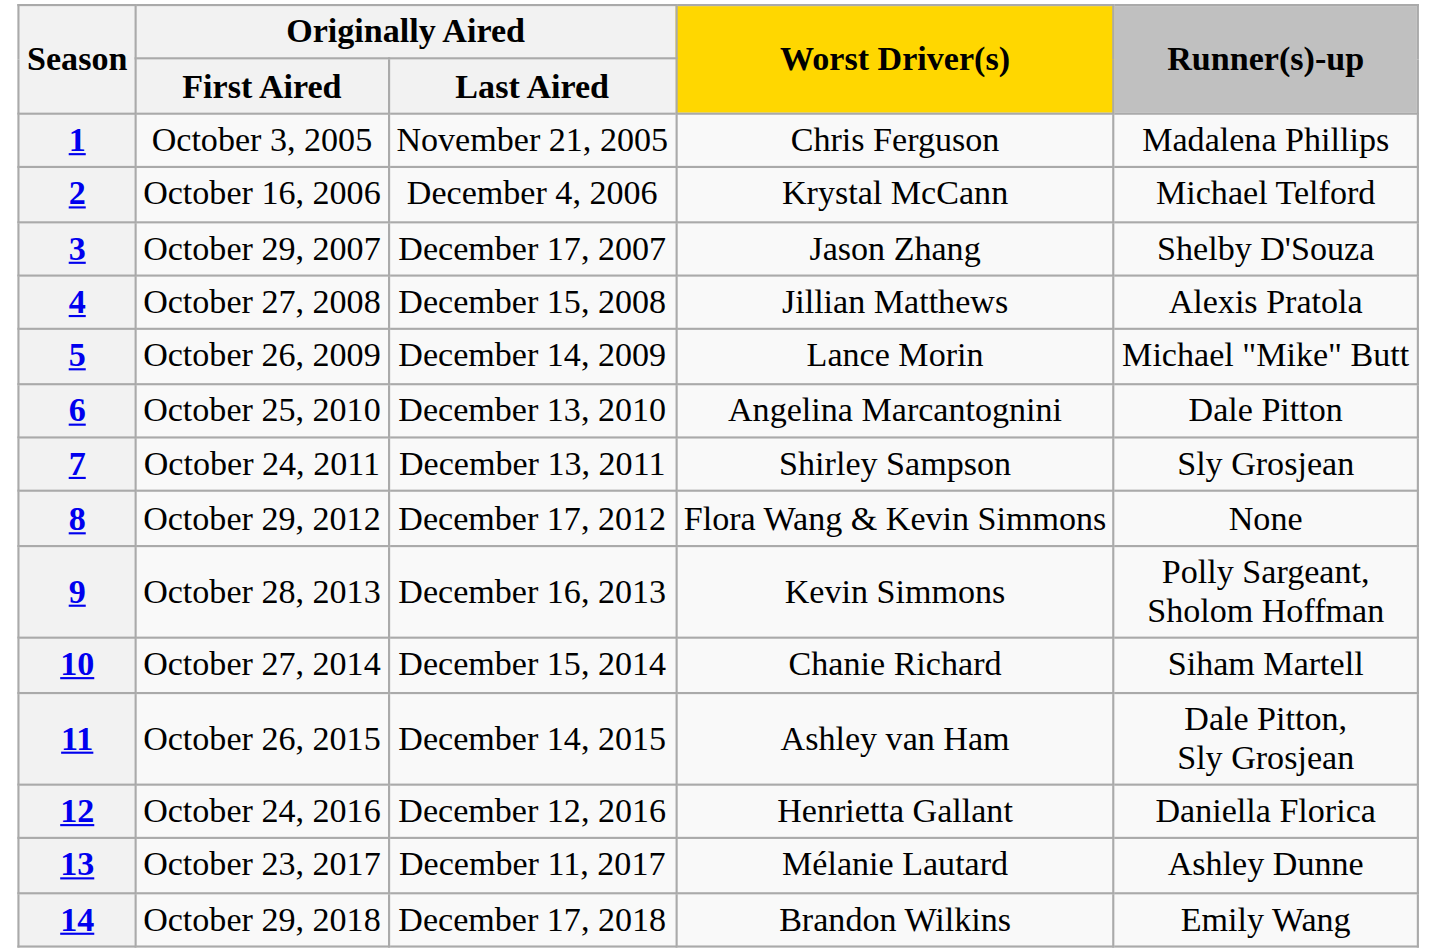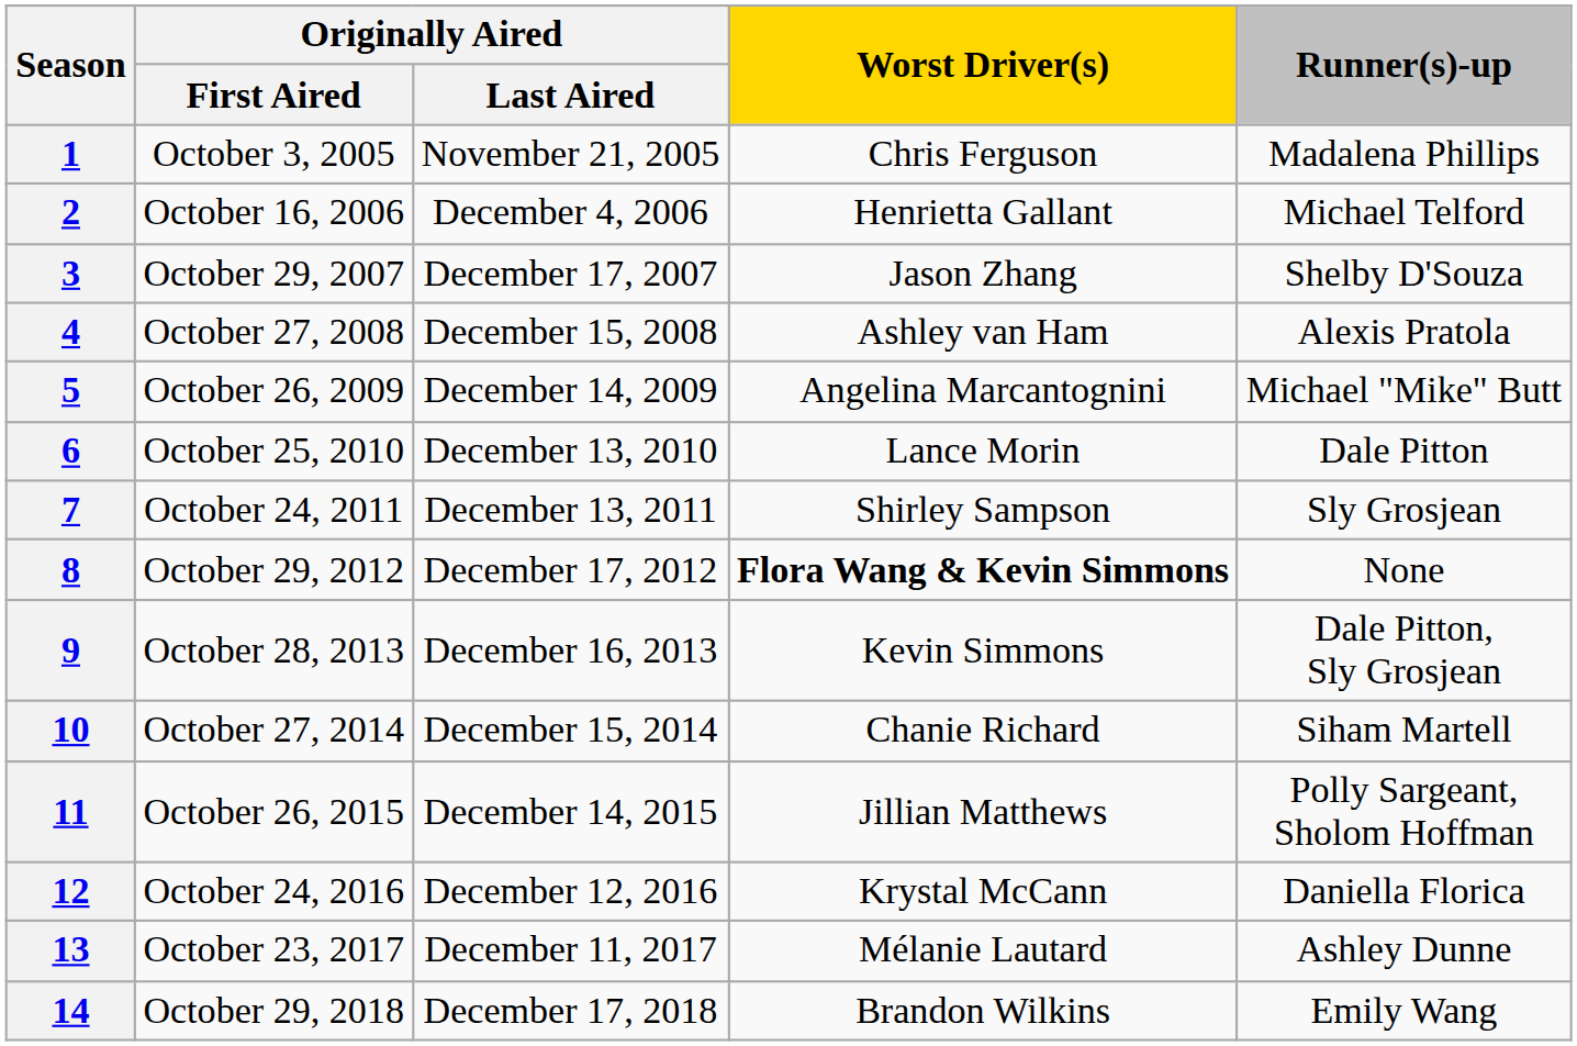2 | Worst Driver(s): Krystal McCann -> Henrietta Gallant
4 | Worst Driver(s): Jillian Matthews -> Ashley van Ham
5 | Worst Driver(s): Lance Morin -> Angelina Marcantognini
6 | Worst Driver(s): Angelina Marcantognini -> Lance Morin
8 | Worst Driver(s): normal -> bold
9 | Runner(s)-up: Polly Sargeant, Sholom Hoffman -> Dale Pitton, Sly Grosjean
11 | Worst Driver(s): Ashley van Ham -> Jillian Matthews
11 | Runner(s)-up: Dale Pitton, Sly Grosjean -> Polly Sargeant, Sholom Hoffman
12 | Worst Driver(s): Henrietta Gallant -> Krystal McCann
